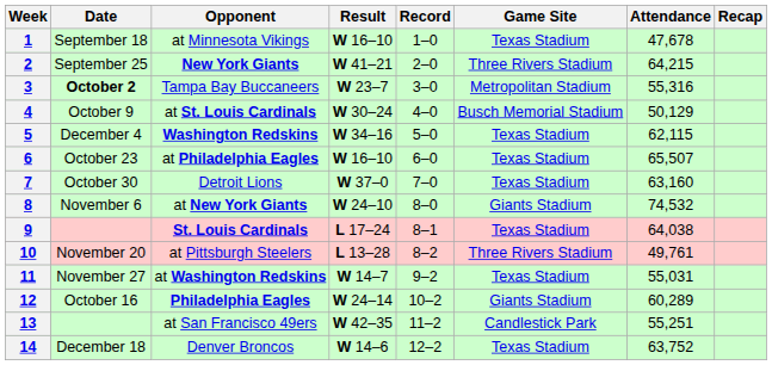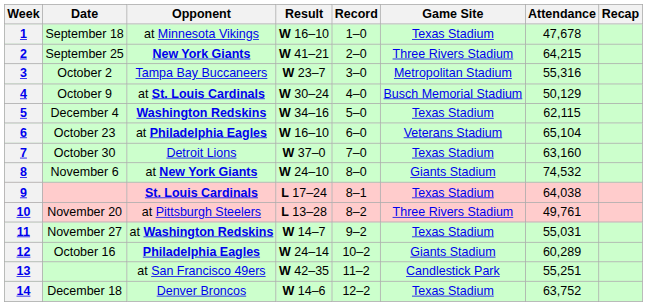3 | Date: bold -> normal
6 | Game Site: Texas Stadium -> Veterans Stadium
6 | Attendance: 65,507 -> 65,104
